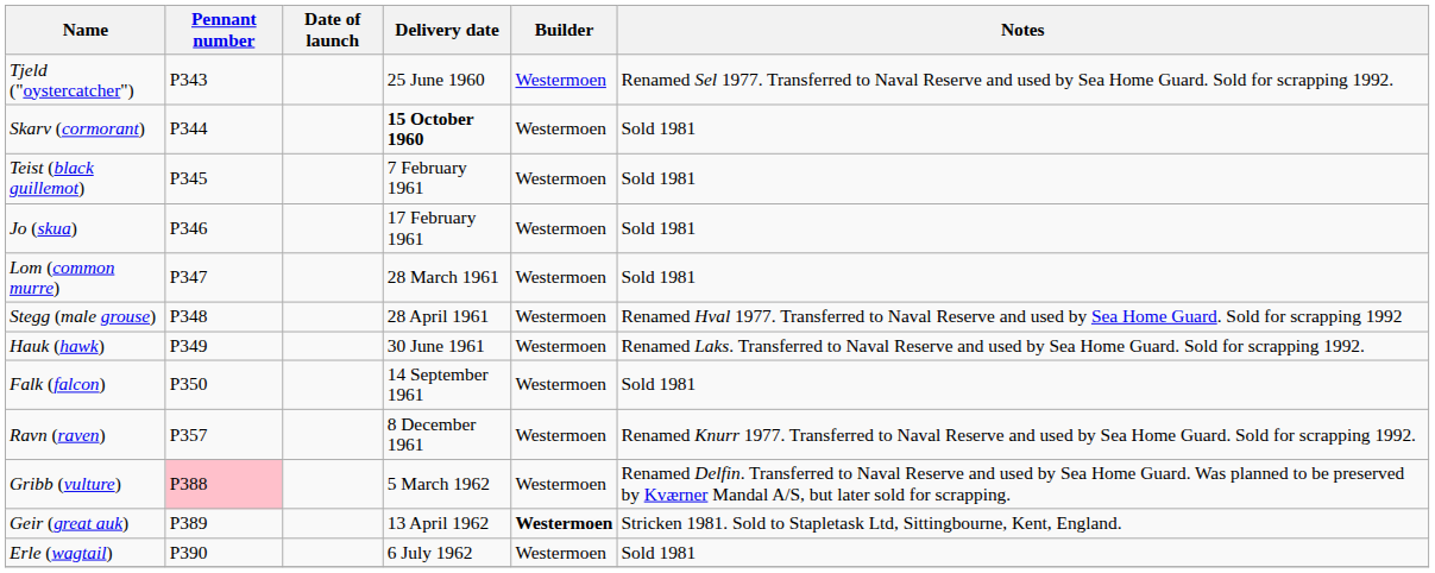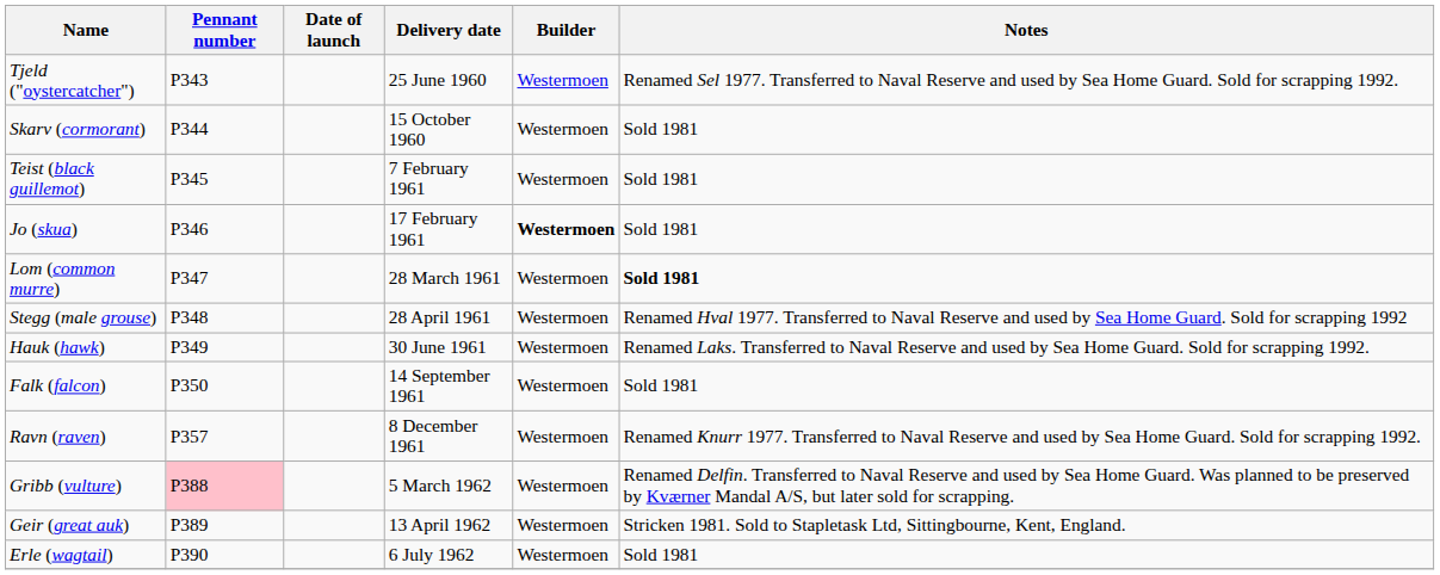Skarv (cormorant) | Delivery date: bold -> normal
Jo (skua) | Builder: normal -> bold
Lom (common murre) | Notes: normal -> bold
Geir (great auk) | Builder: bold -> normal
